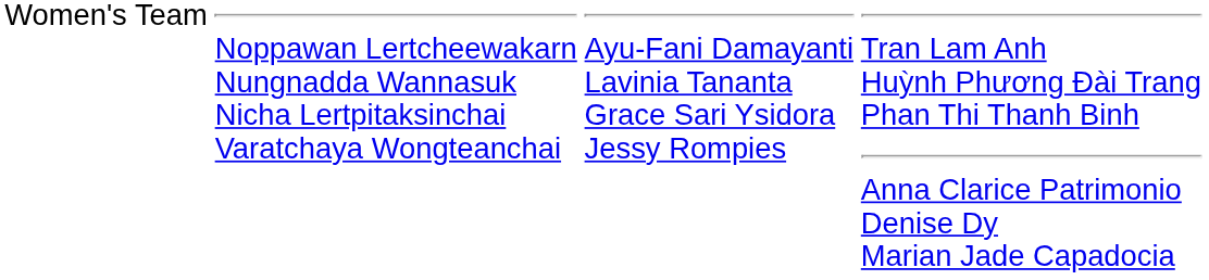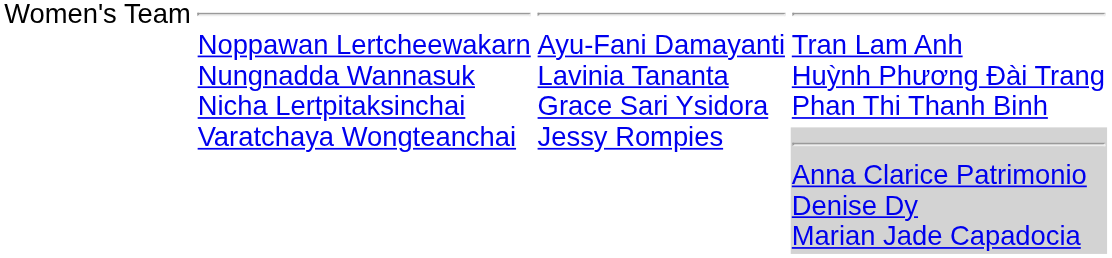row 2 | column 4: no background -> lightgrey background
